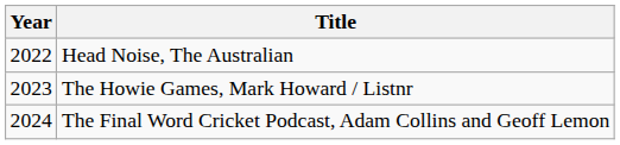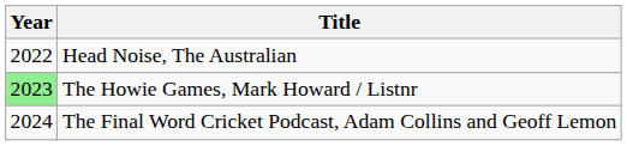The Howie Games, Mark Howard / Listnr | Year: no background -> lightgreen background
